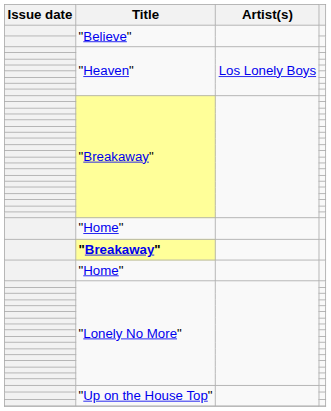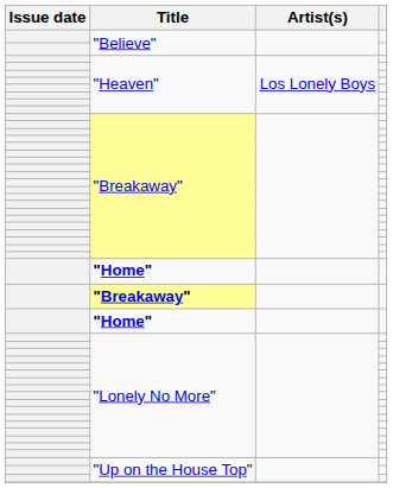row 32 | Title: normal -> bold
row 34 | Title: normal -> bold
